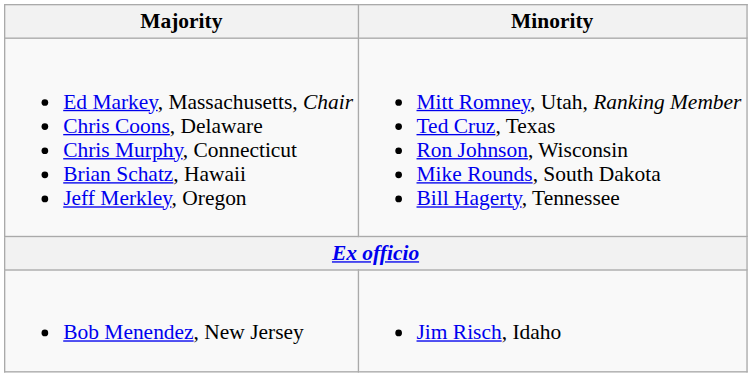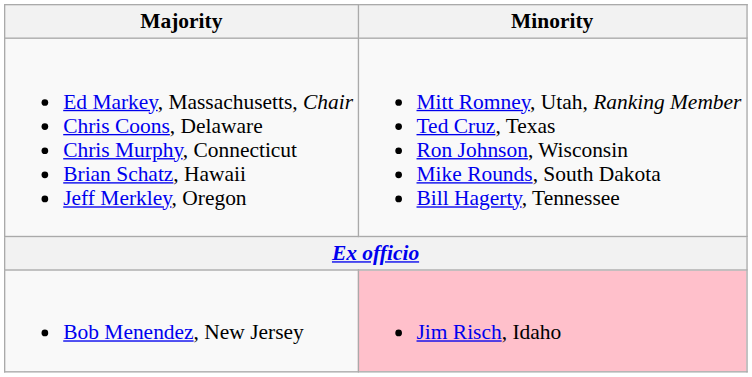Bob Menendez, New Jersey | Minority: no background -> pink background
